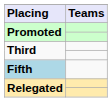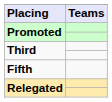row 6 | Placing: lightblue background -> no background
